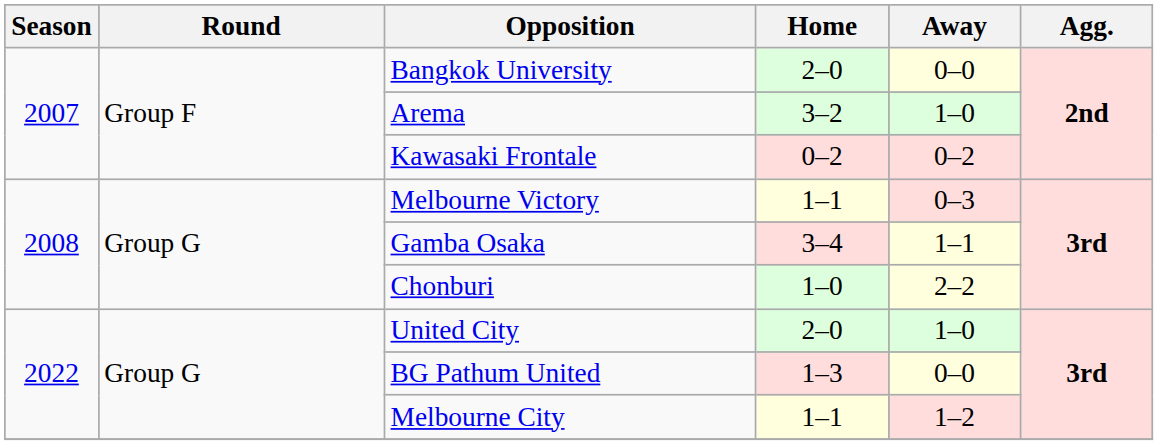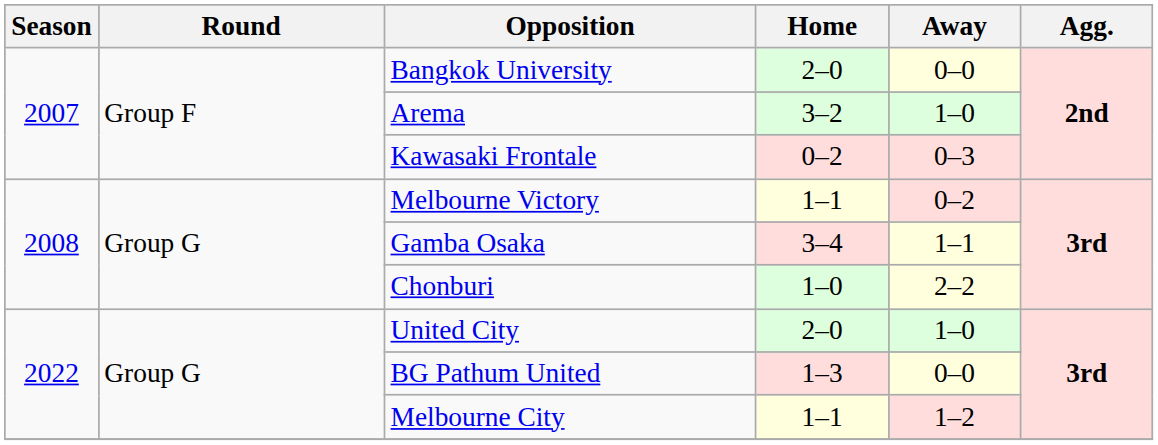Kawasaki Frontale | Away: 0–2 -> 0–3
Melbourne Victory | Away: 0–3 -> 0–2
